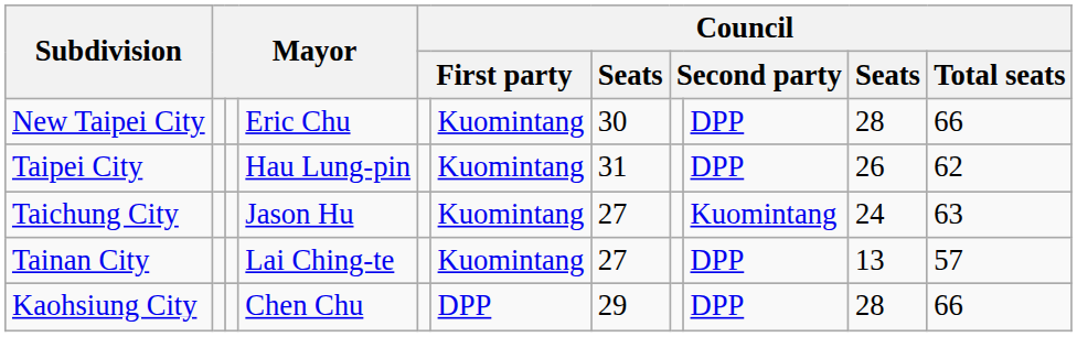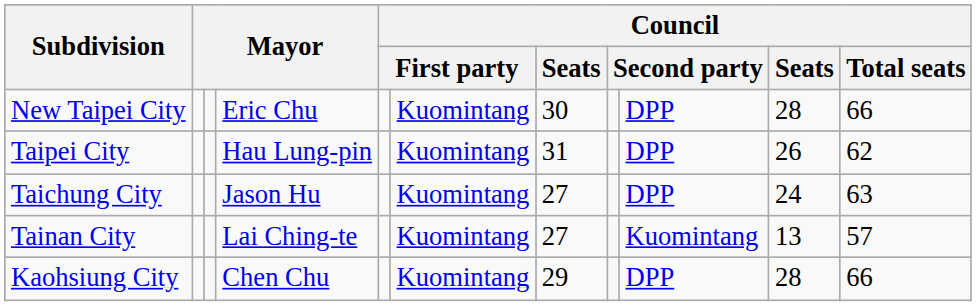Taichung City | column 9: Kuomintang -> DPP
Tainan City | column 9: DPP -> Kuomintang
Kaohsiung City | column 6: DPP -> Kuomintang
